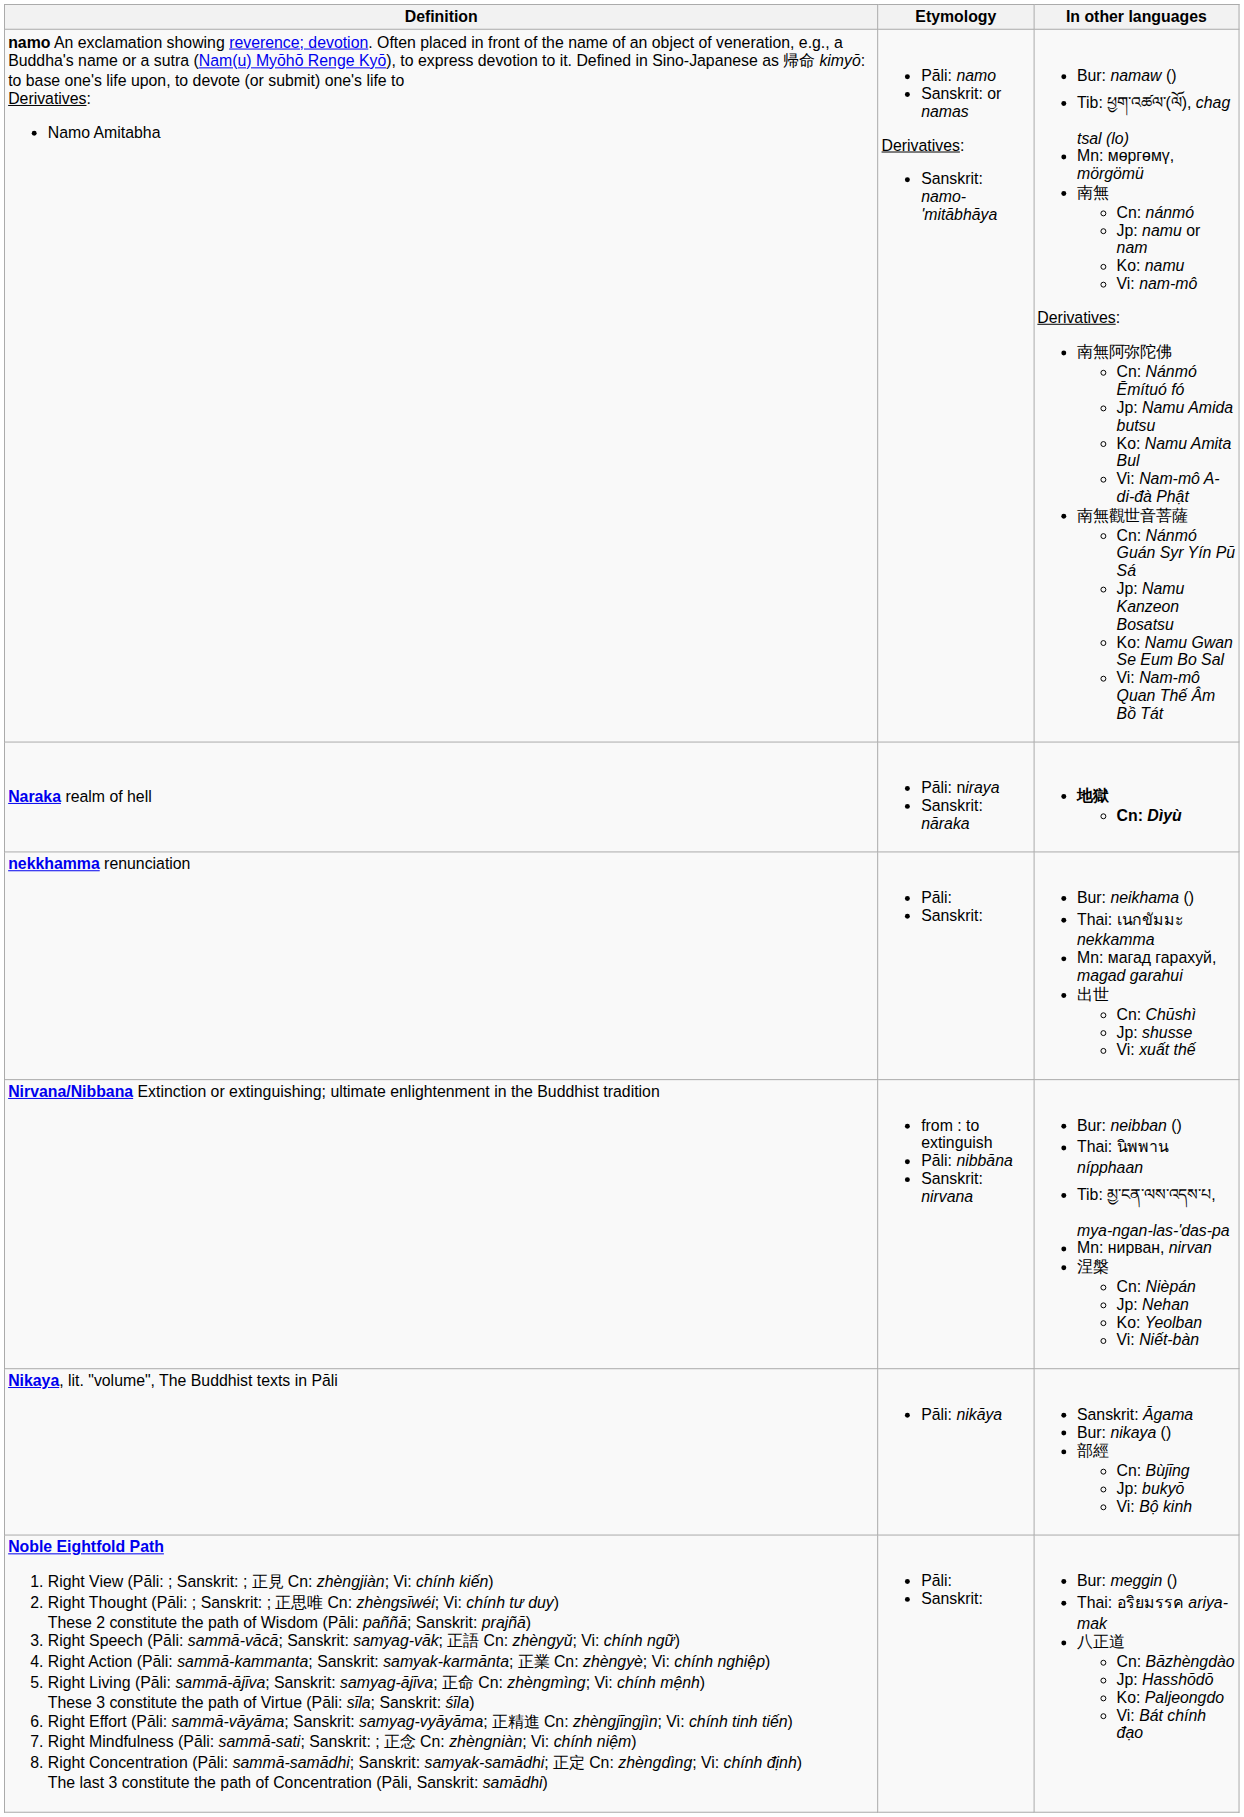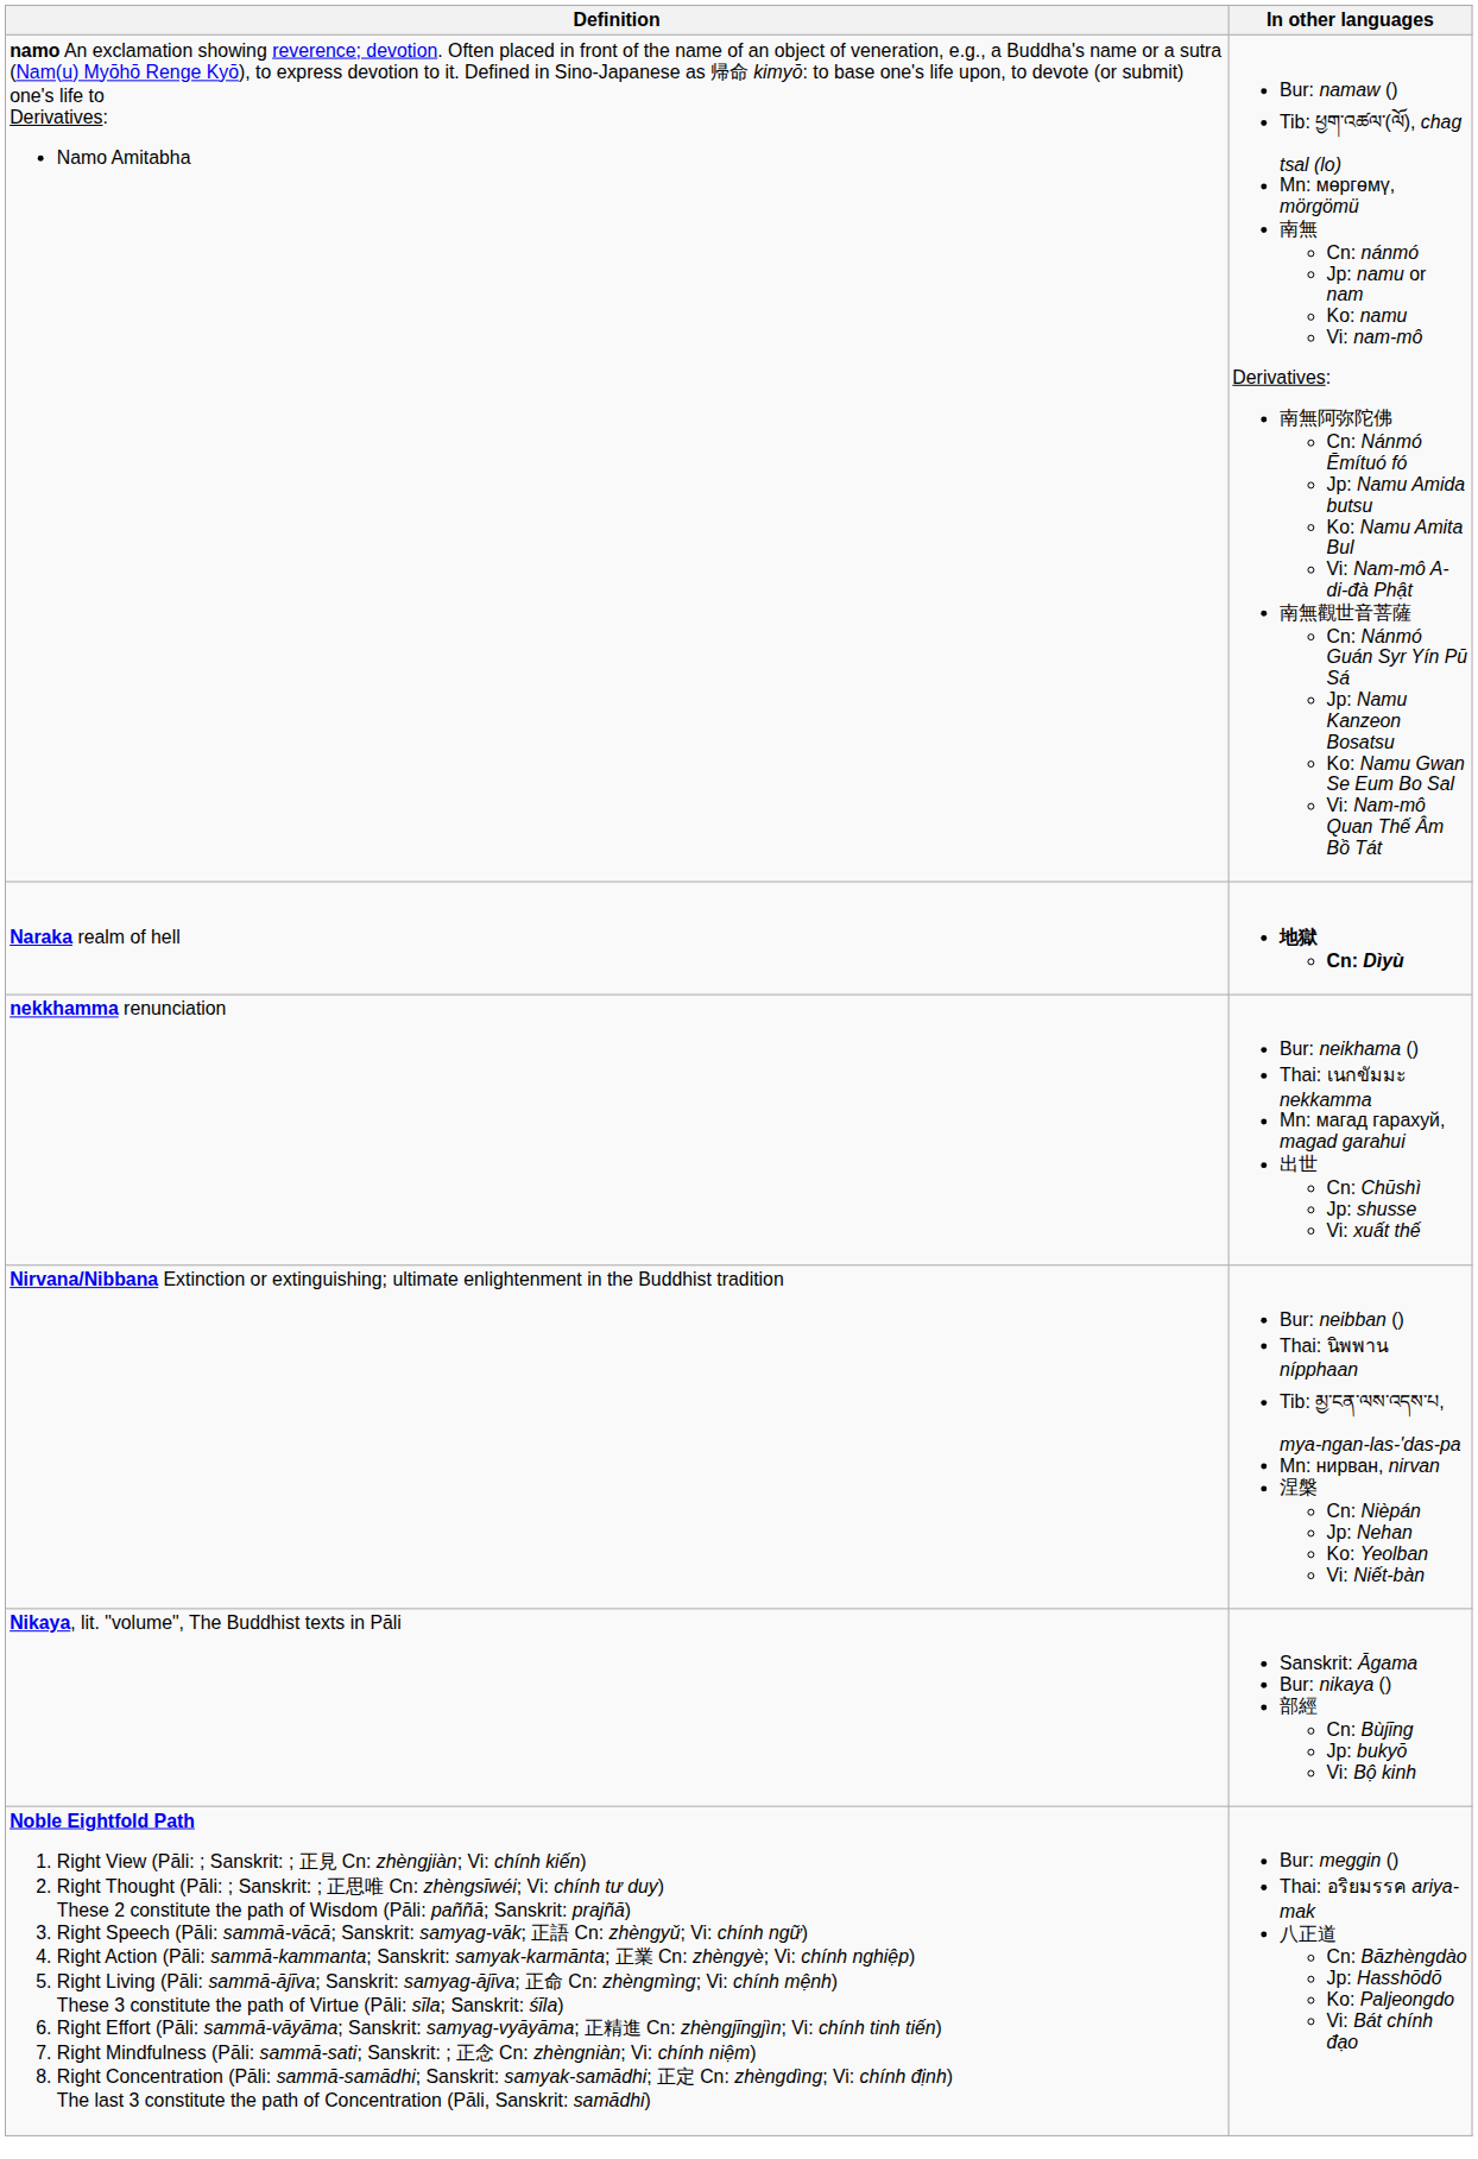- column: Etymology | Pāli: namo Sanskrit: or namas Derivatives: Sanskrit: namo-'mitābhāya | Pāli: niraya Sanskrit: nāraka | Pāli: Sanskrit: | from : to extinguish Pāli: nibbāna Sanskrit: nirvana | Pāli: nikāya | Pāli: Sanskrit:
